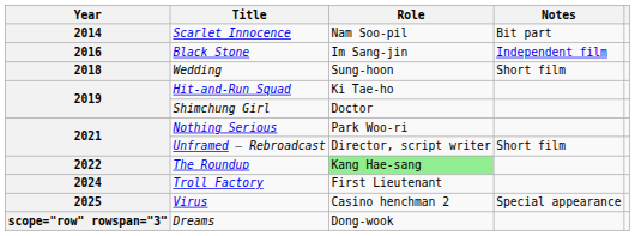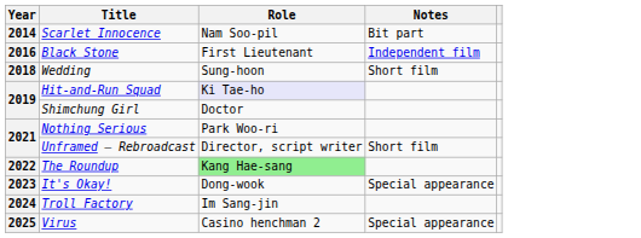Black Stone | Role: Im Sang-jin -> First Lieutenant
Hit-and-Run Squad | Role: no background -> lavender background
+ row: 2023 | It's Okay! | Dong-wook | Special appearance
Troll Factory | Role: First Lieutenant -> Im Sang-jin
- row: scope="row" rowspan="3" | Dreams | Dong-wook
